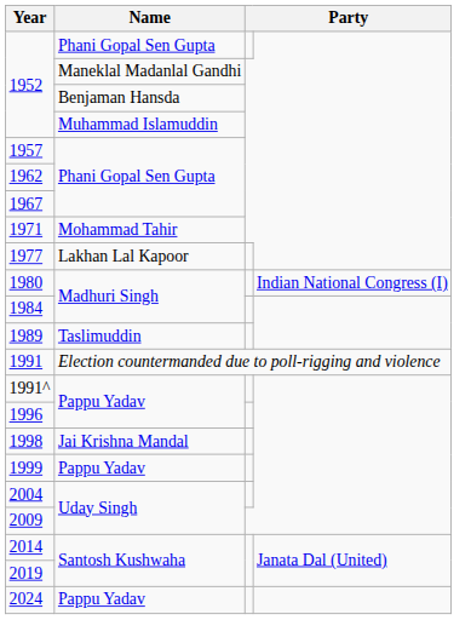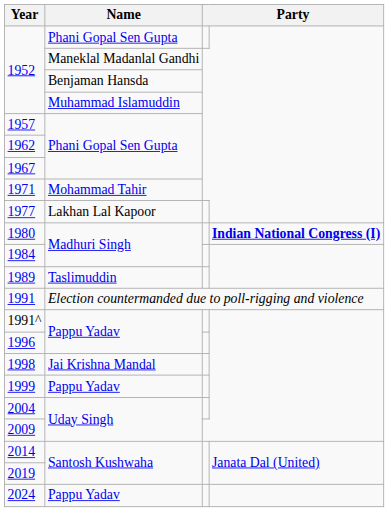1980 | column 4: normal -> bold
